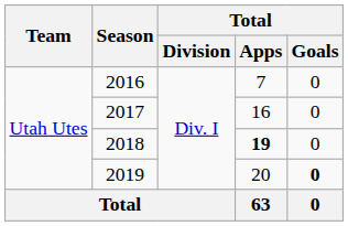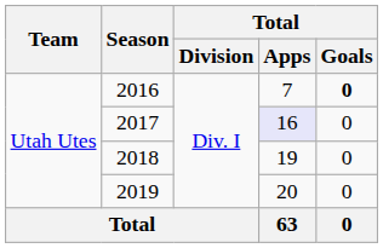2016 | Total / Goals: normal -> bold
2017 | Total / Apps: no background -> lavender background
2018 | Total / Apps: bold -> normal
2019 | Total / Goals: bold -> normal
